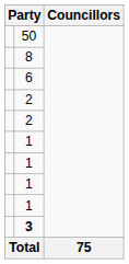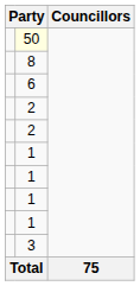50 | column 2: no background -> lightyellow background
3 | column 2: bold -> normal
